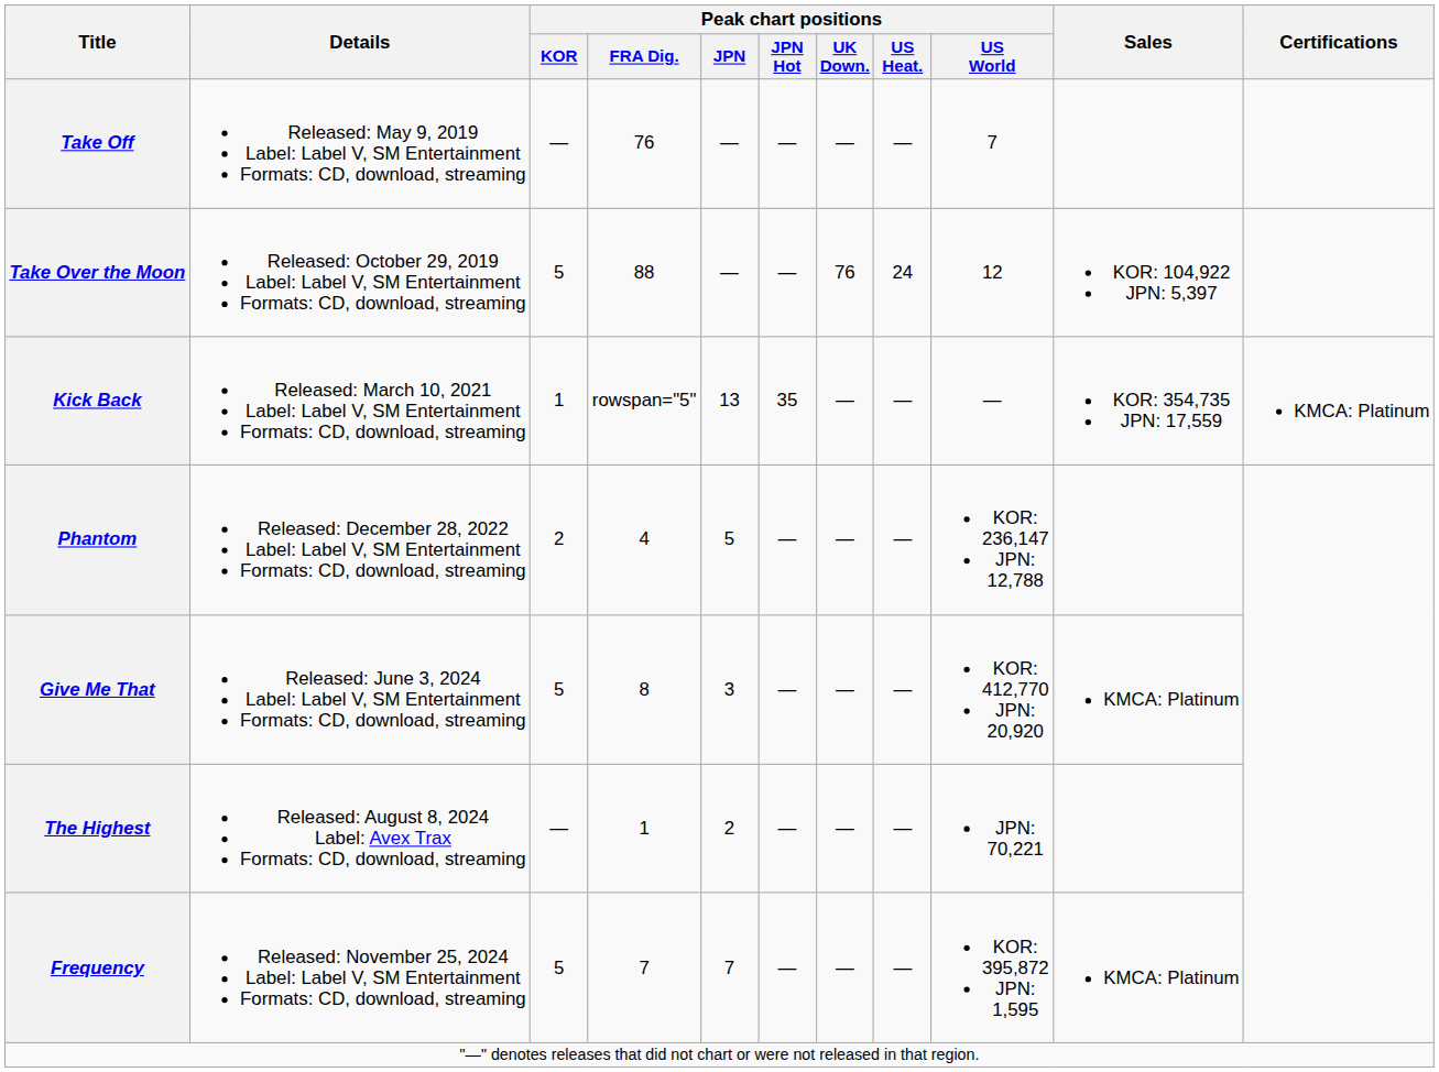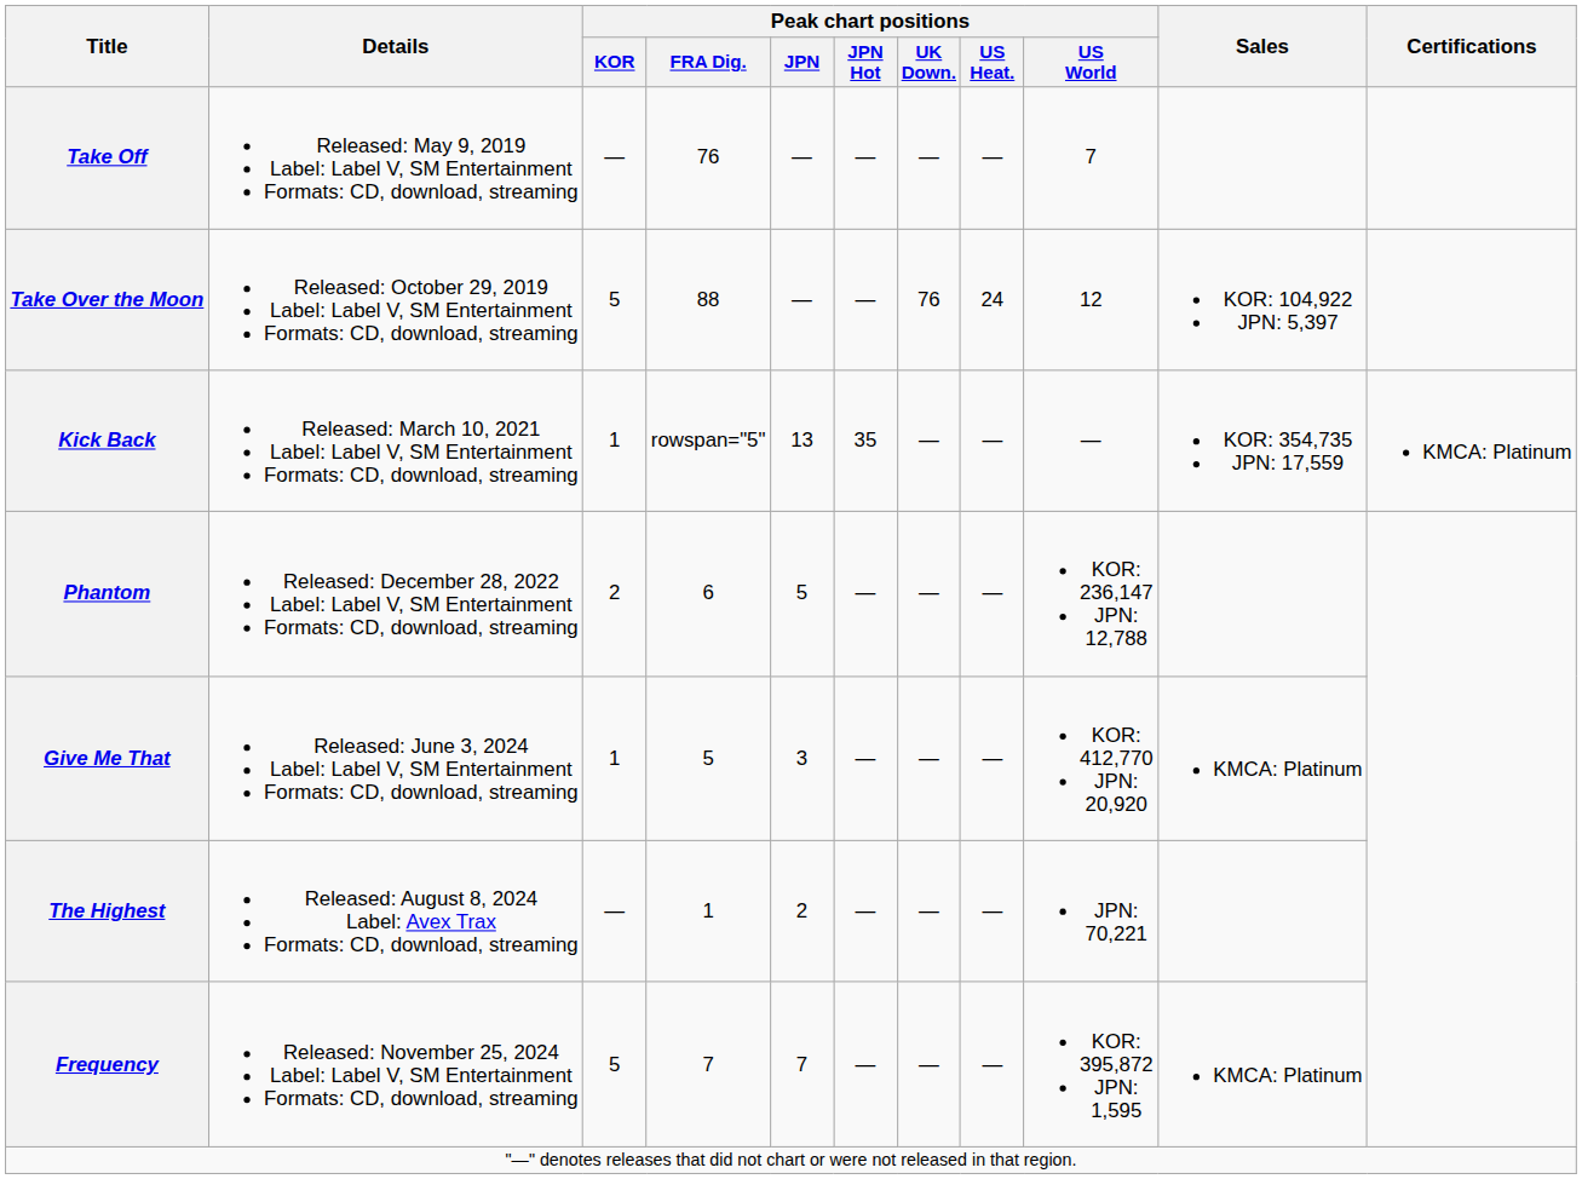Phantom | Peak chart positions / FRA Dig.: 4 -> 6
Give Me That | Peak chart positions / KOR: 5 -> 1
Give Me That | Peak chart positions / FRA Dig.: 8 -> 5
